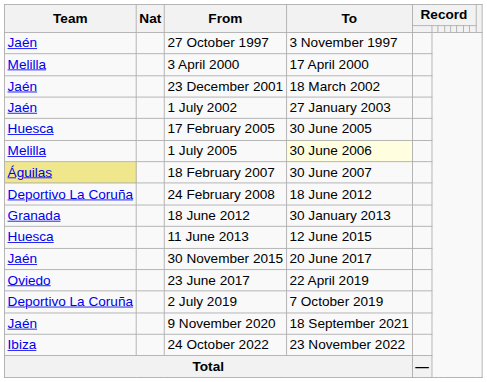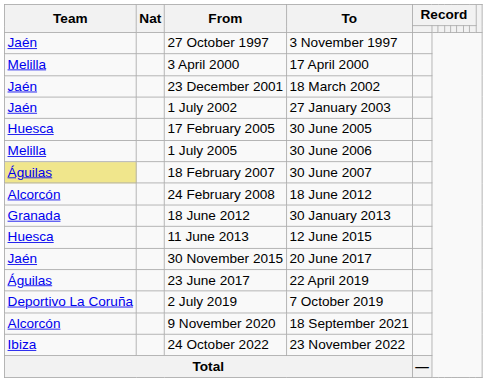1 July 2005 | To: lightyellow background -> no background
24 February 2008 | Team: Deportivo La Coruña -> Alcorcón
23 June 2017 | Team: Oviedo -> Águilas
9 November 2020 | Team: Jaén -> Alcorcón
